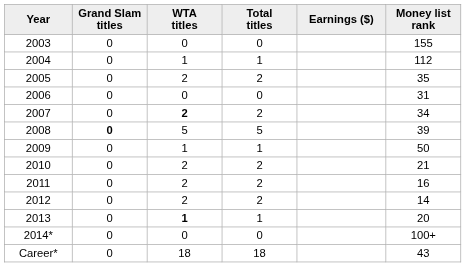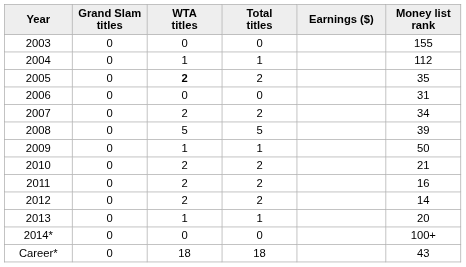2005 | column 3: normal -> bold
2007 | column 3: bold -> normal
2008 | column 2: bold -> normal
2013 | column 3: bold -> normal
